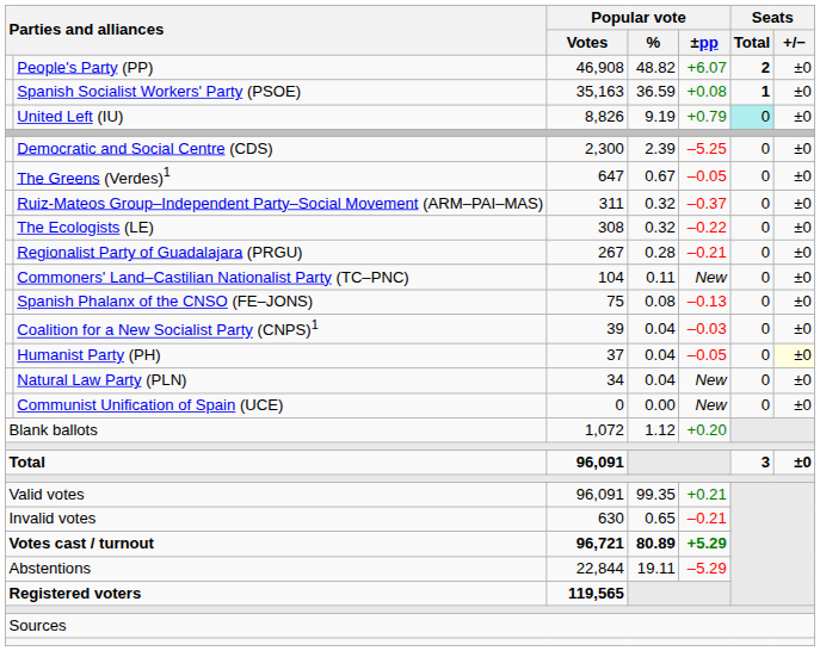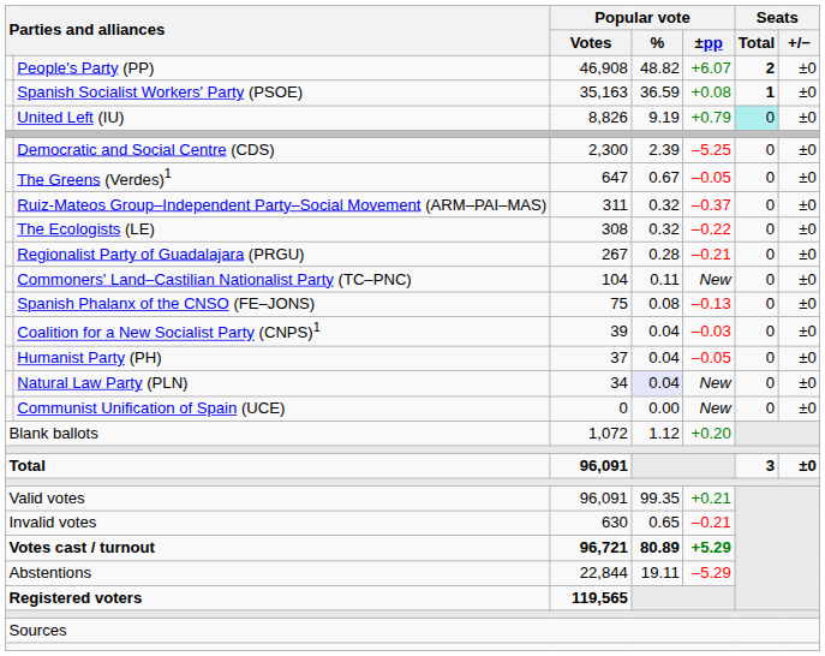Humanist Party (PH) | Seats / +/−: lightyellow background -> no background
Natural Law Party (PLN) | Popular vote / %: no background -> lavender background
